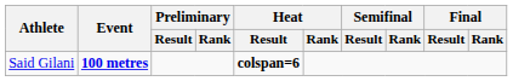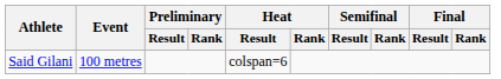Said Gilani | Event: bold -> normal
Said Gilani | Heat / Result: bold -> normal
